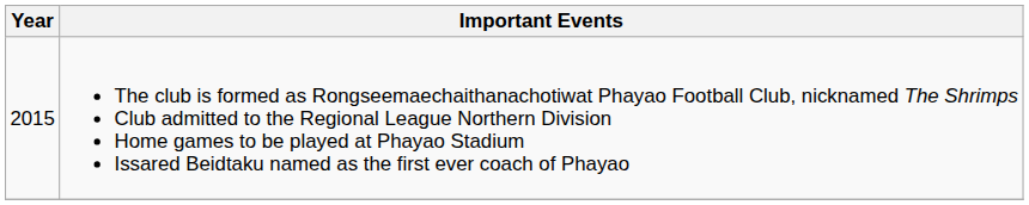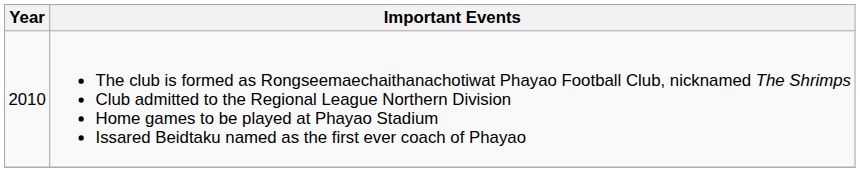row 2 | Year: 2015 -> 2010
